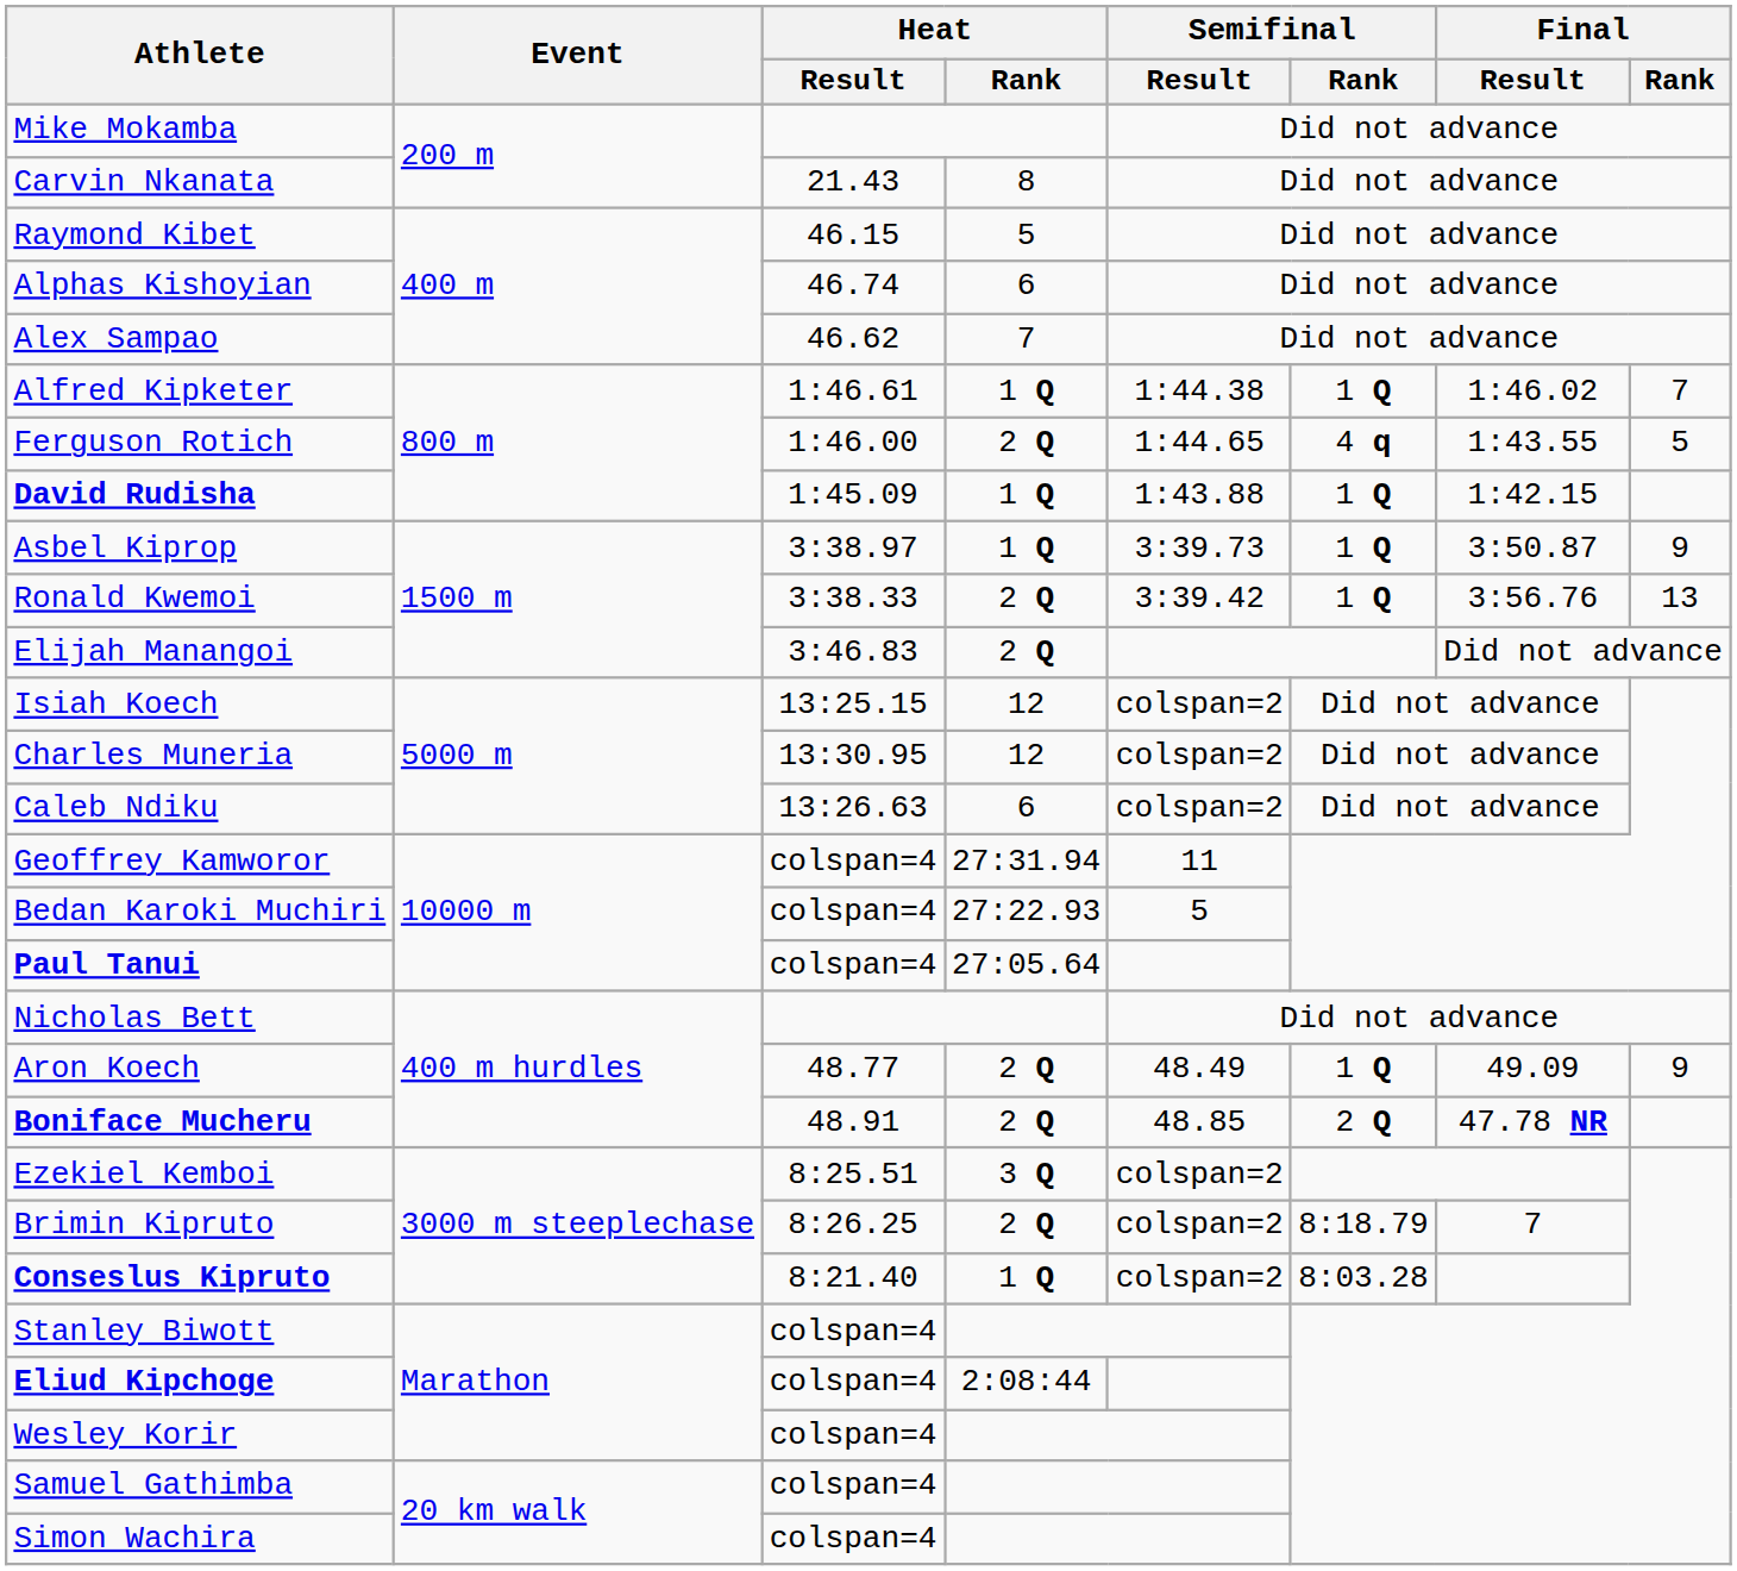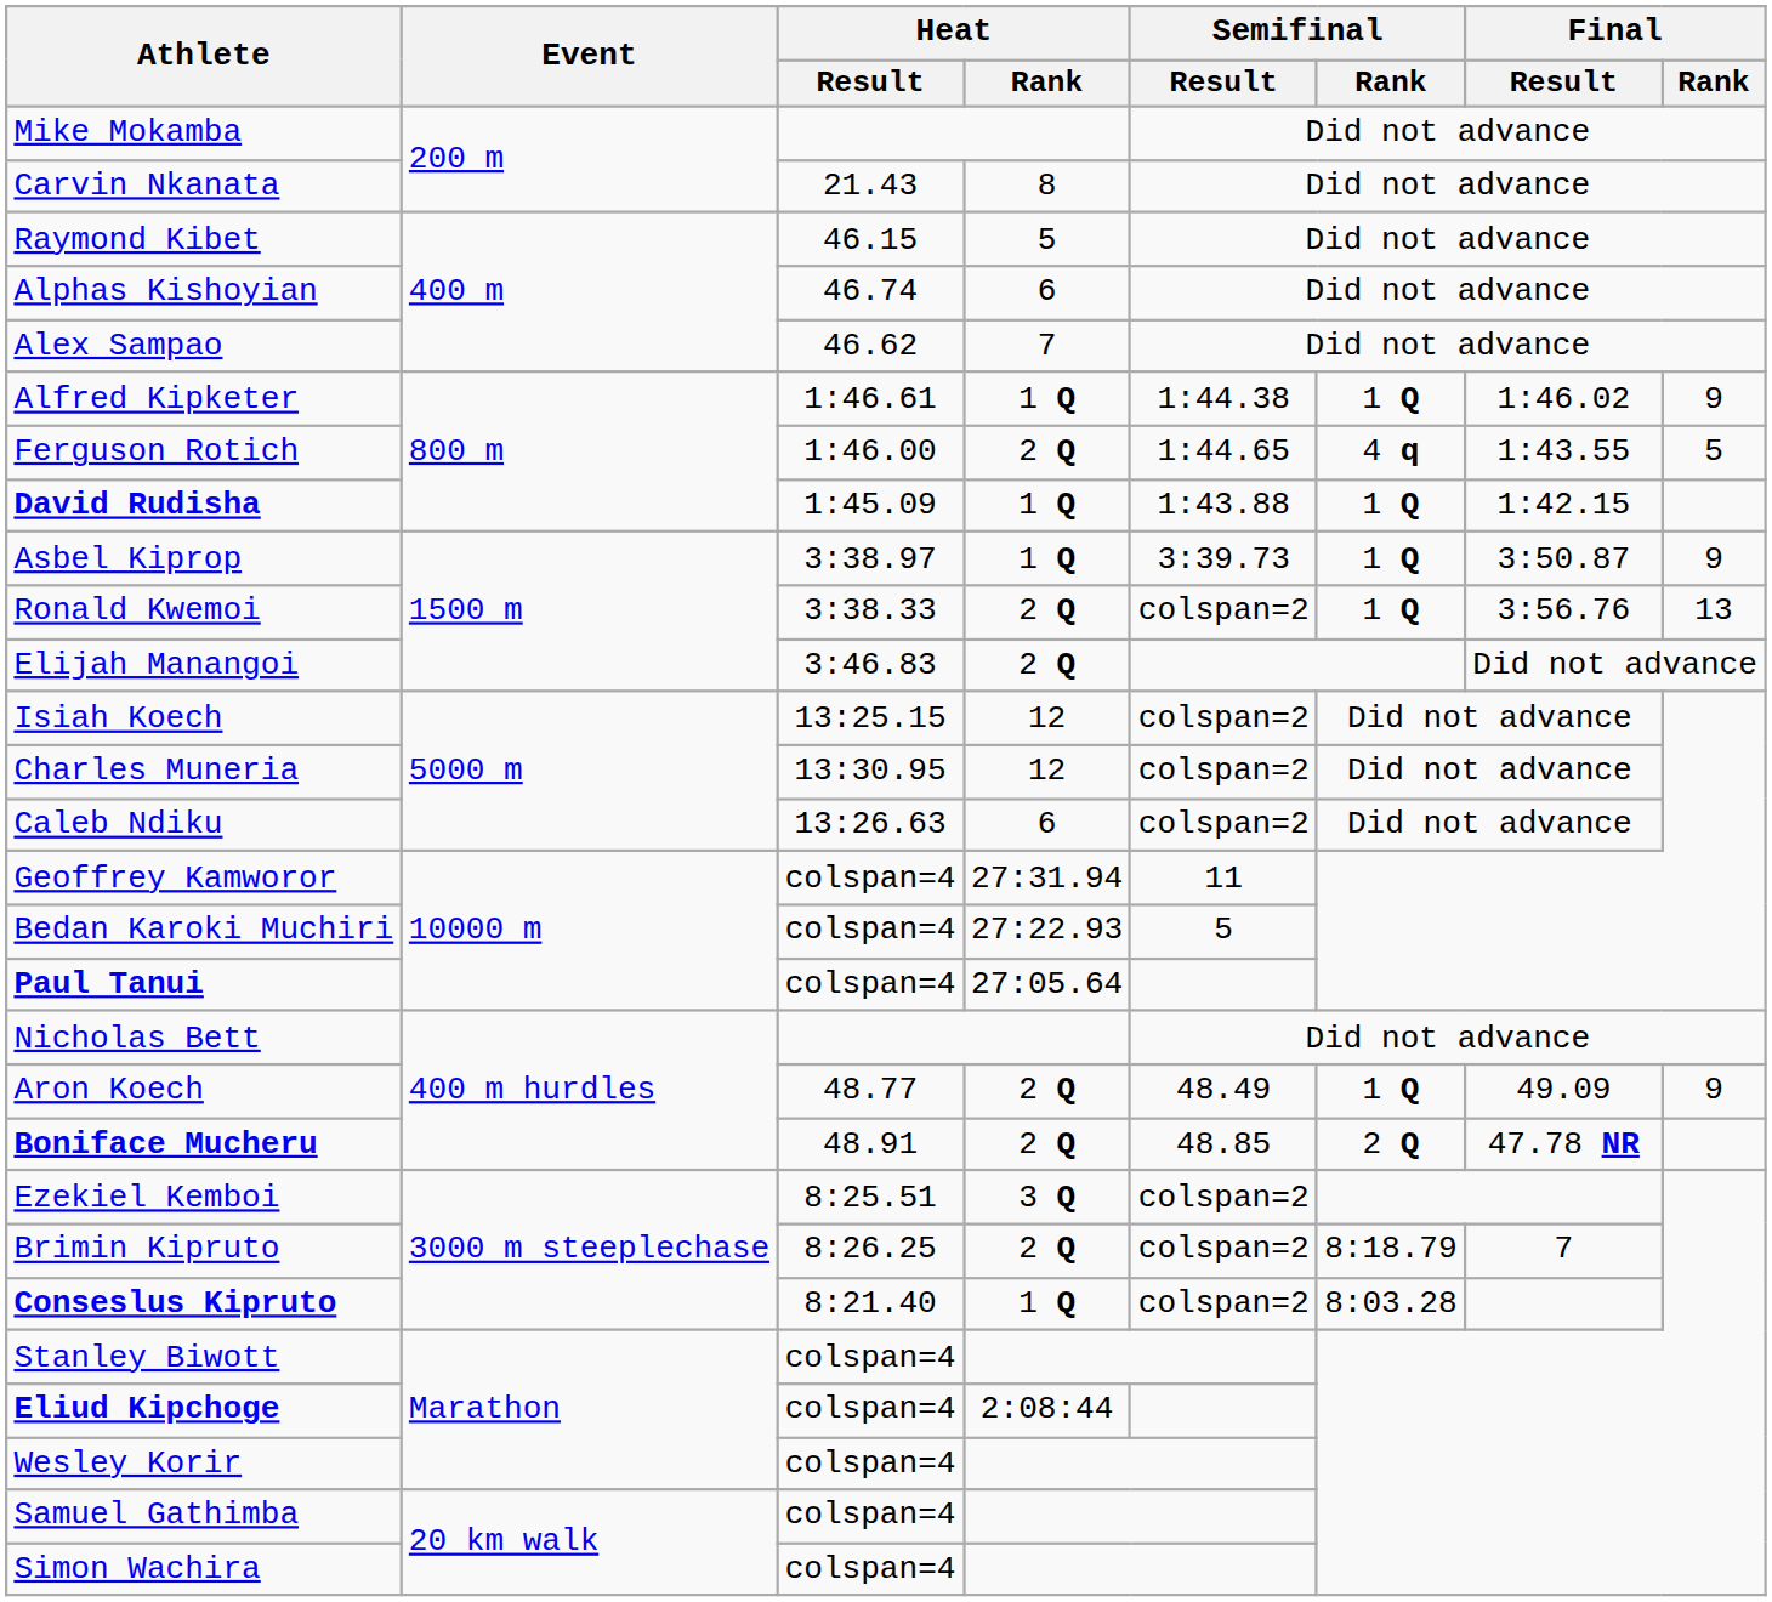Alfred Kipketer | Final / Rank: 7 -> 9
Ronald Kwemoi | Semifinal / Result: 3:39.42 -> colspan=2
